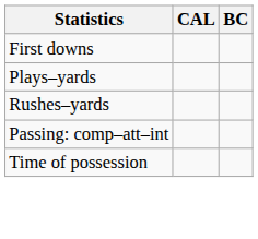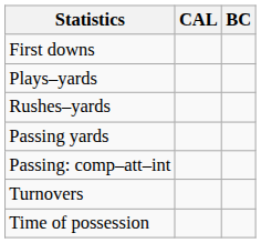+ row: Passing yards
+ row: Turnovers
